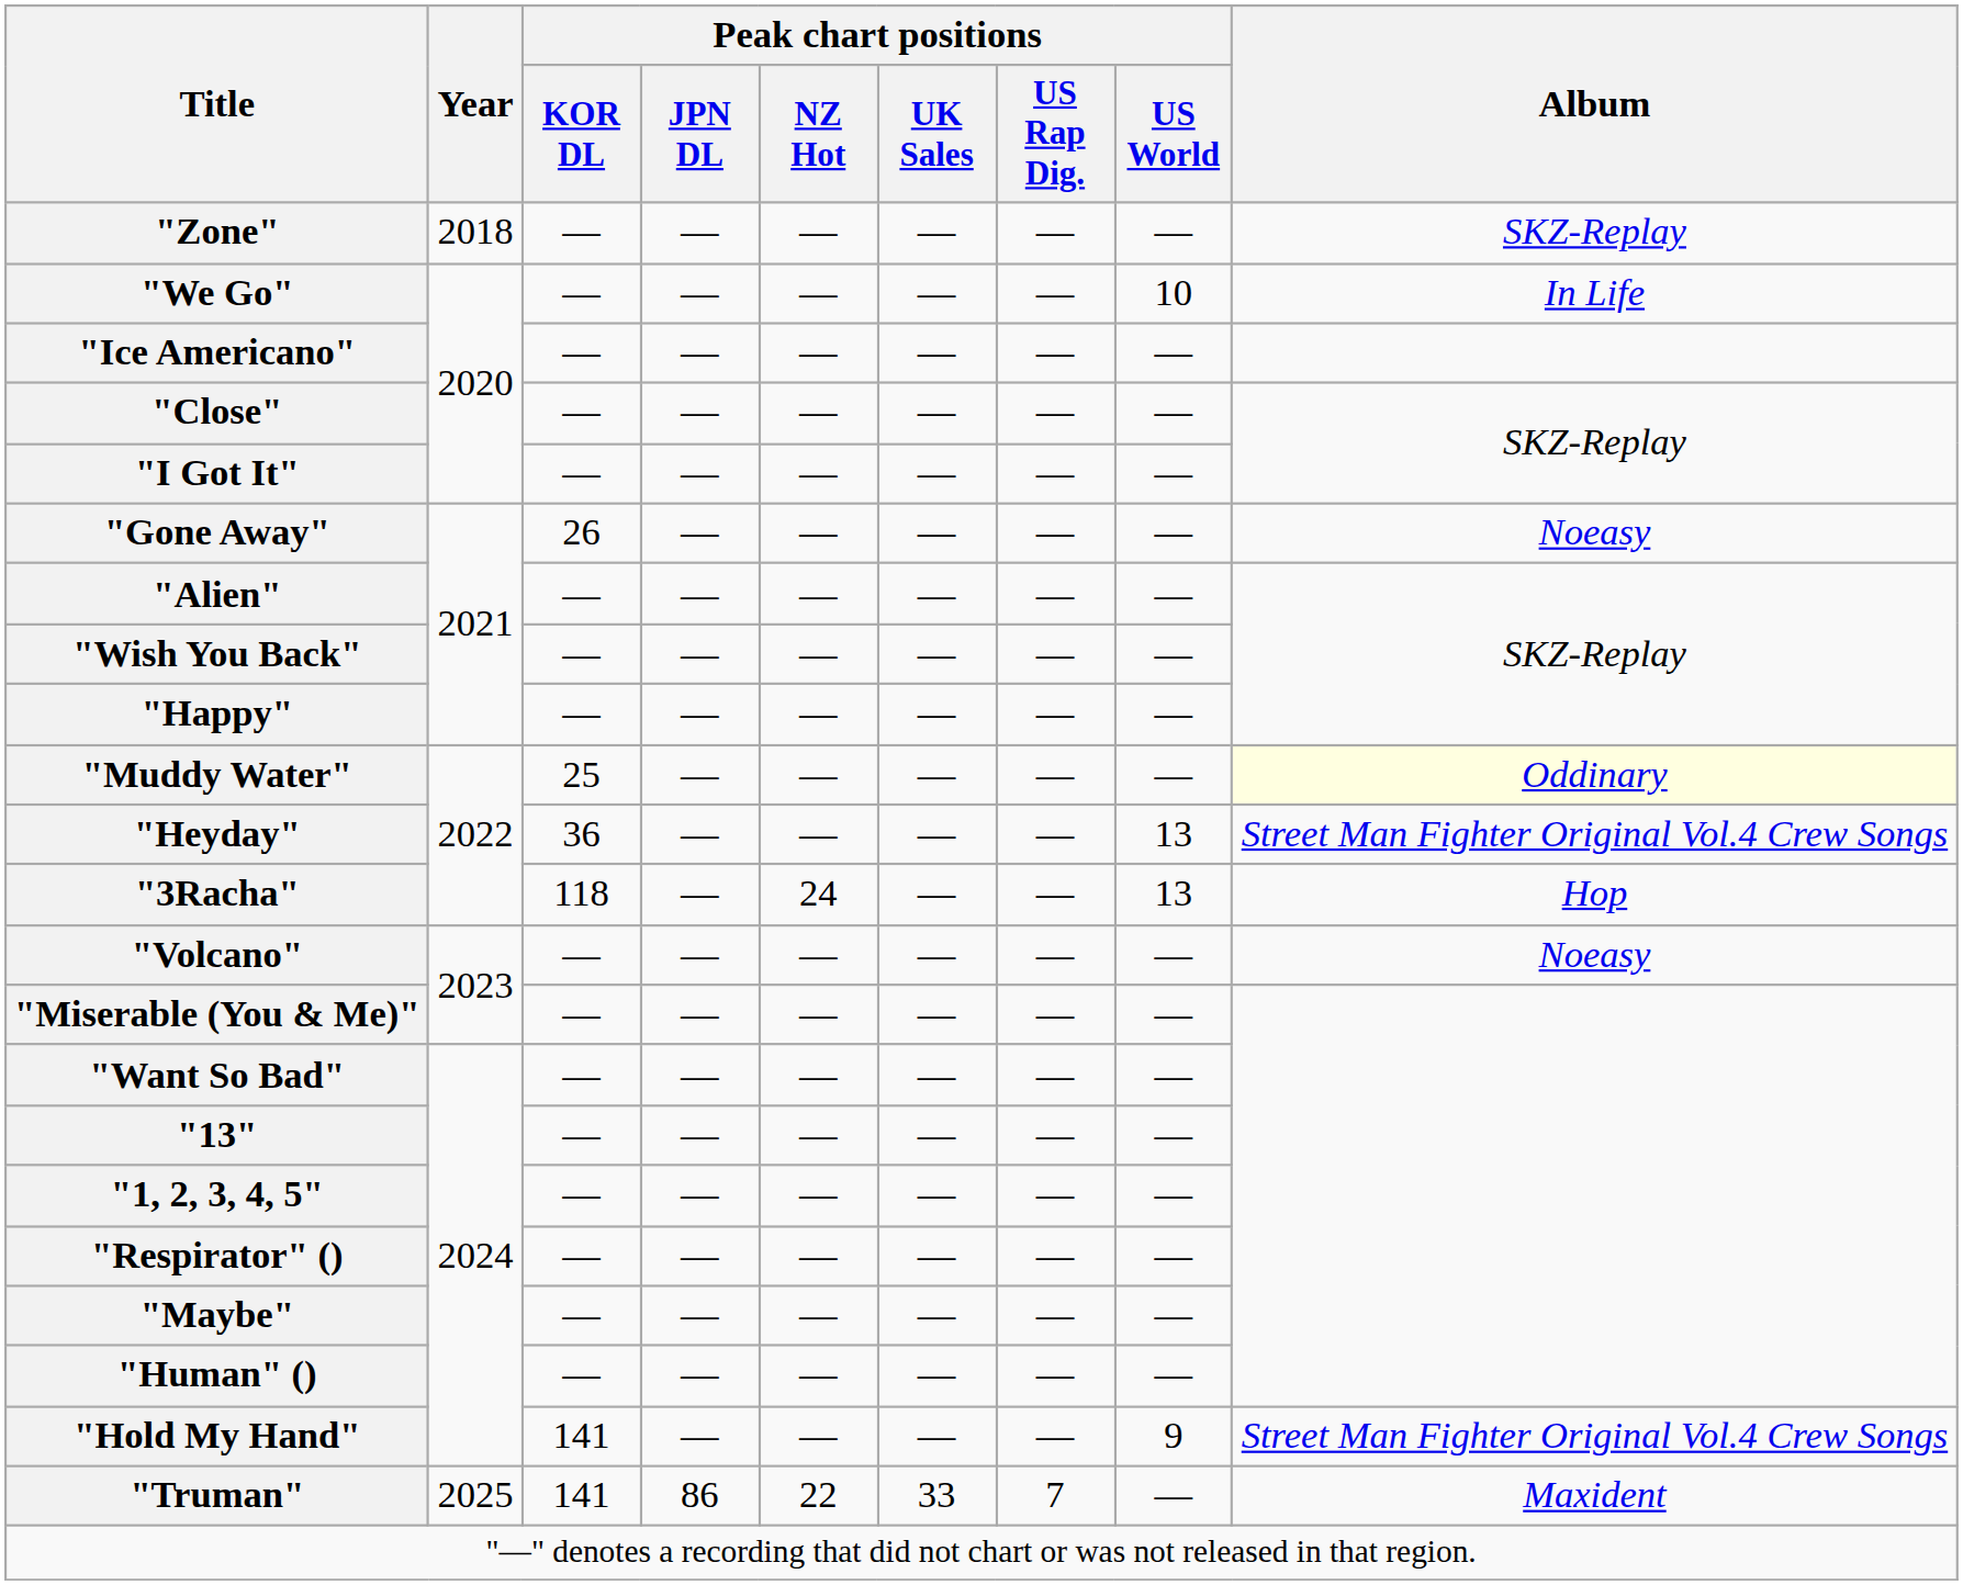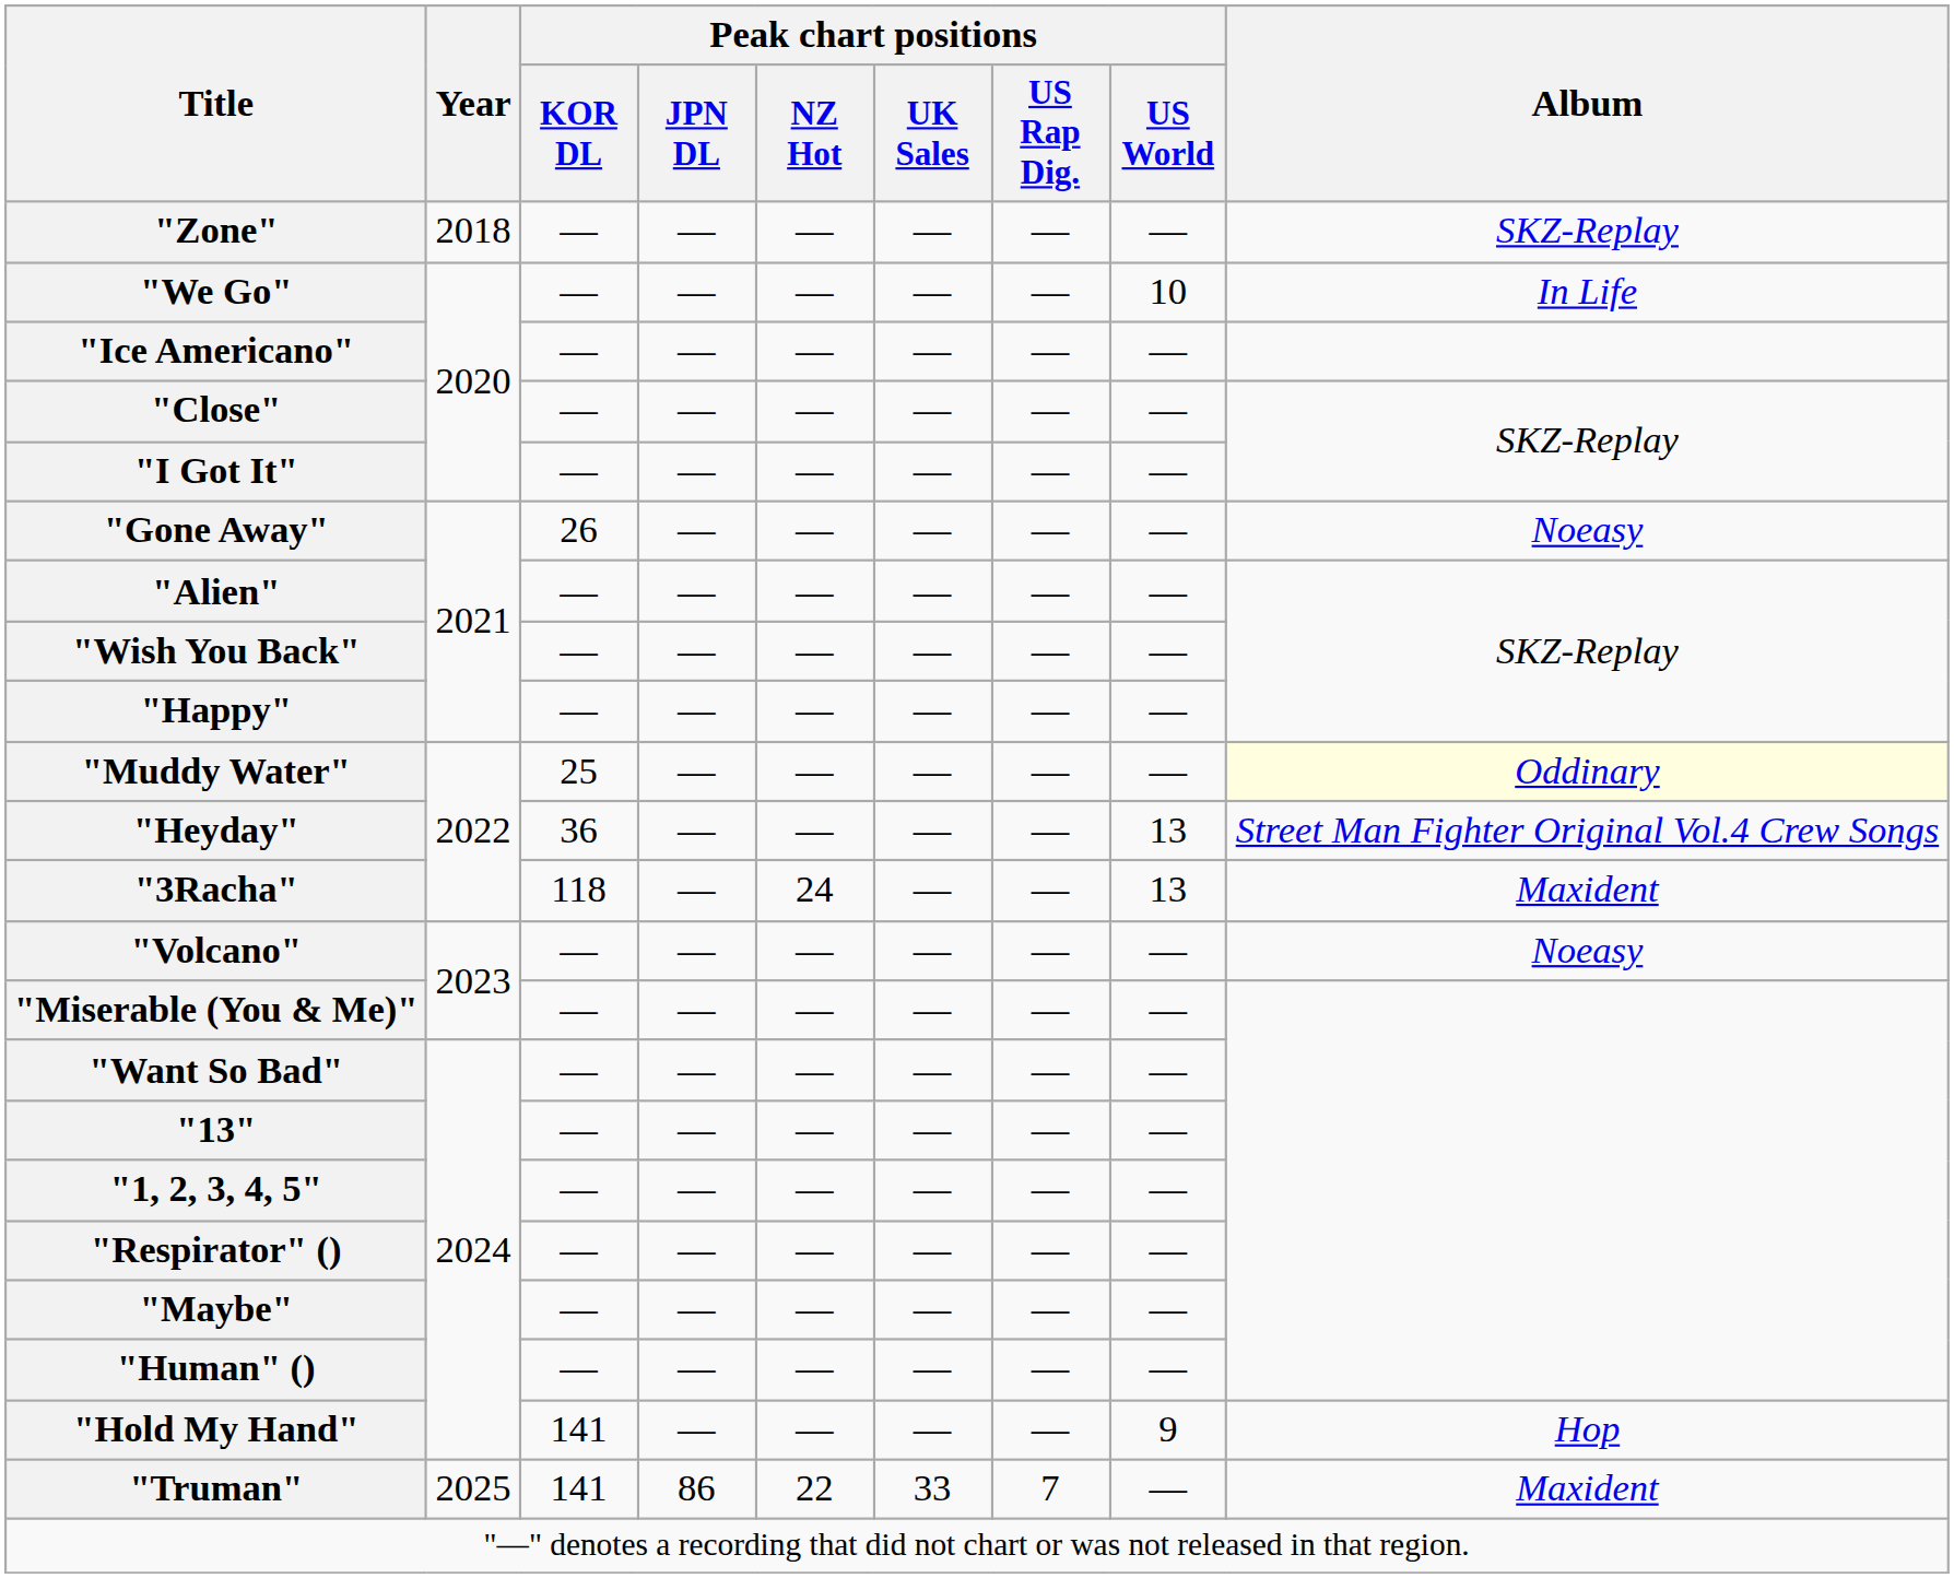"3Racha" | Album: Hop -> Maxident
"Hold My Hand" | Album: Street Man Fighter Original Vol.4 Crew Songs -> Hop
